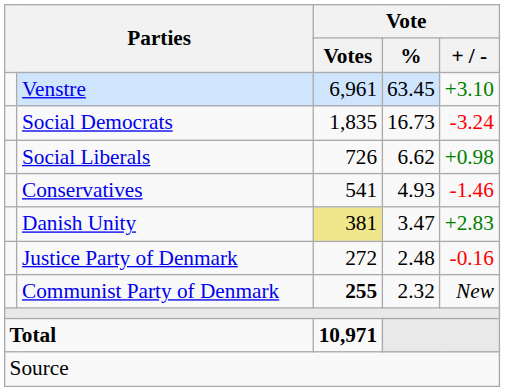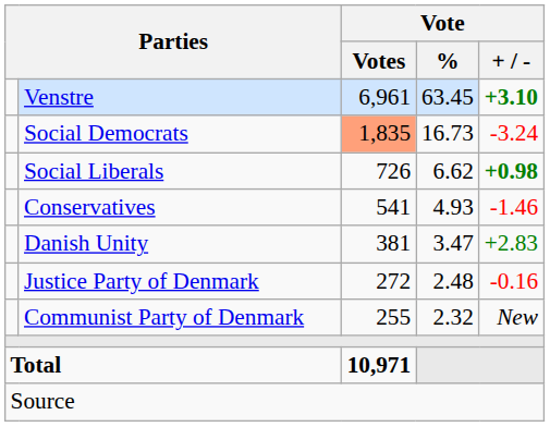Venstre | Vote / + / -: normal -> bold
Social Democrats | Vote / Votes: no background -> lightsalmon background
Social Liberals | Vote / + / -: normal -> bold
Danish Unity | Vote / Votes: khaki background -> no background
Communist Party of Denmark | Vote / Votes: bold -> normal
